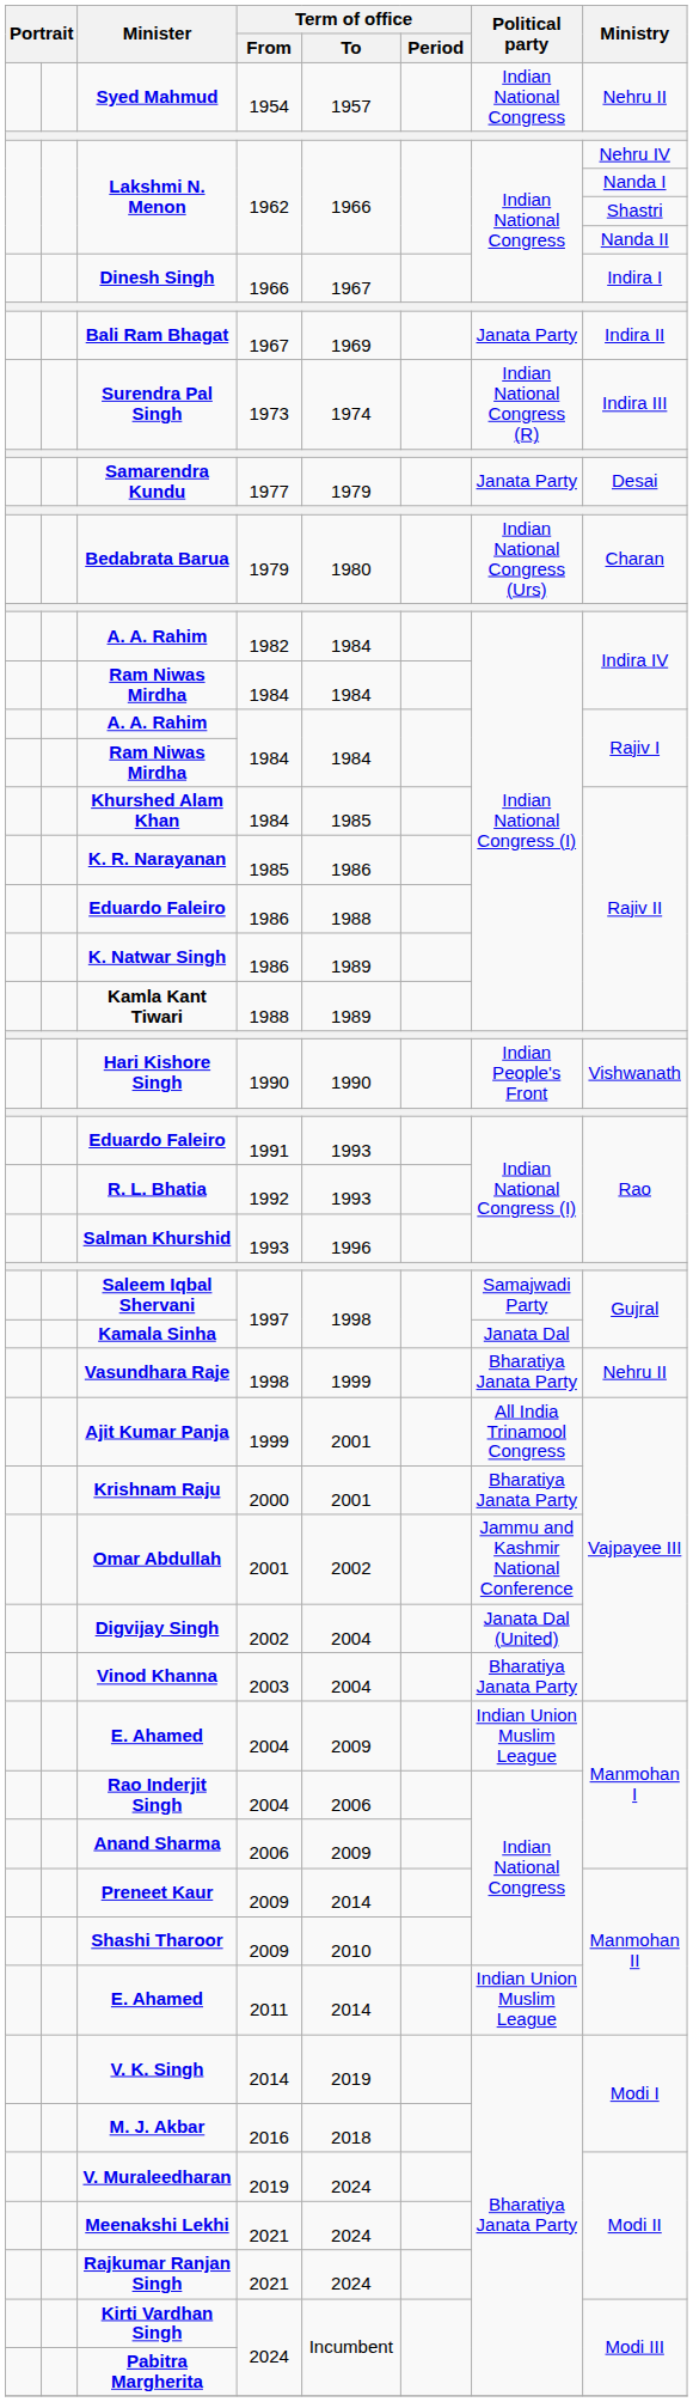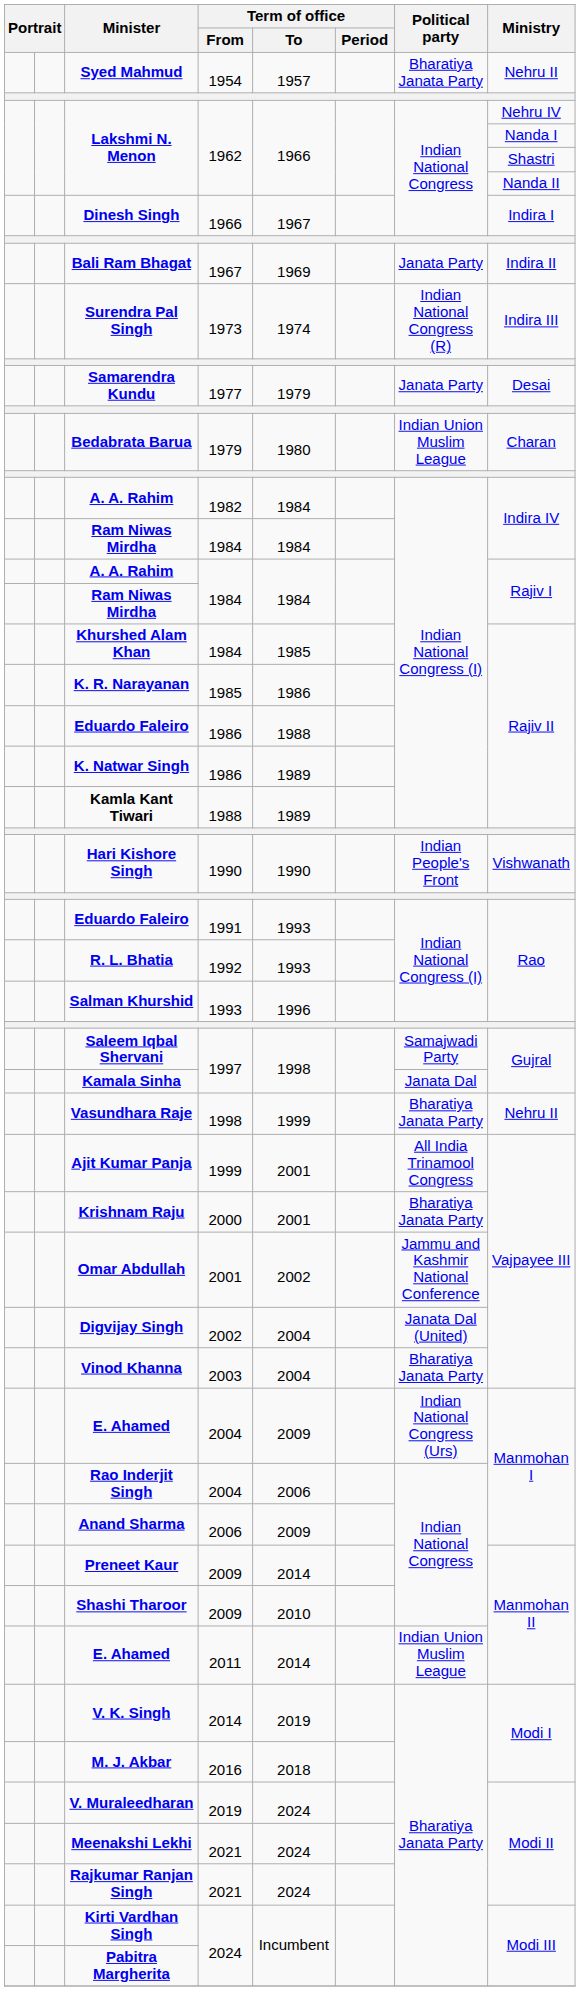Syed Mahmud | Political party: Indian National Congress -> Bharatiya Janata Party
Bedabrata Barua | Political party: Indian National Congress (Urs) -> Indian Union Muslim League
E. Ahamed / 2004 | Political party: Indian Union Muslim League -> Indian National Congress (Urs)
